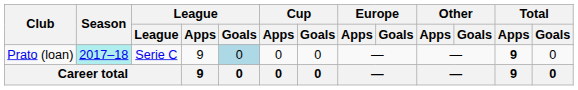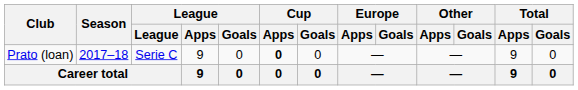Prato (loan) | Season: paleturquoise background -> no background
Prato (loan) | League / Goals: lightblue background -> no background
Prato (loan) | Cup / Apps: normal -> bold
Prato (loan) | Total / Apps: bold -> normal
